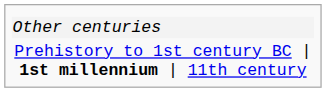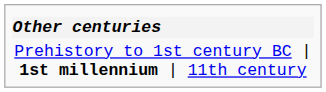row 1 | column 1: normal -> bold
